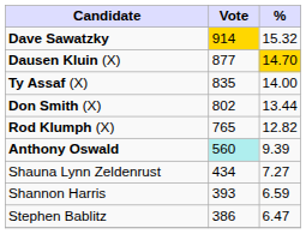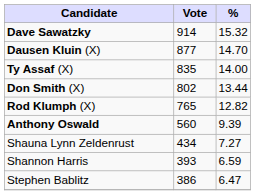Dave Sawatzky | Vote: gold background -> no background
Dausen Kluin (X) | %: gold background -> no background
Anthony Oswald | Vote: paleturquoise background -> no background
